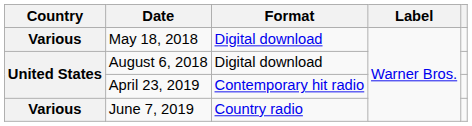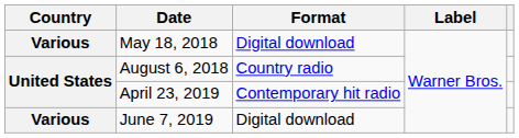August 6, 2018 | Format: Digital download -> Country radio
June 7, 2019 | Format: Country radio -> Digital download
